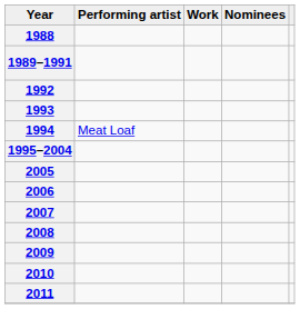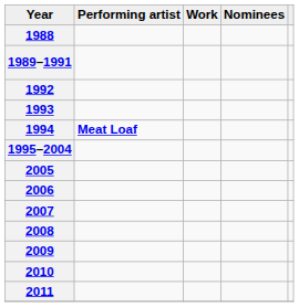1994 | Performing artist: normal -> bold
